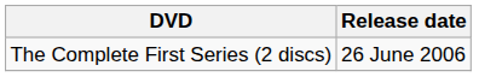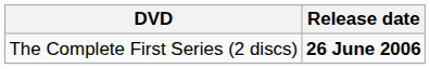The Complete First Series (2 discs) | Release date: normal -> bold
